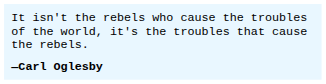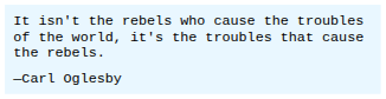row 2 | column 1: bold -> normal
